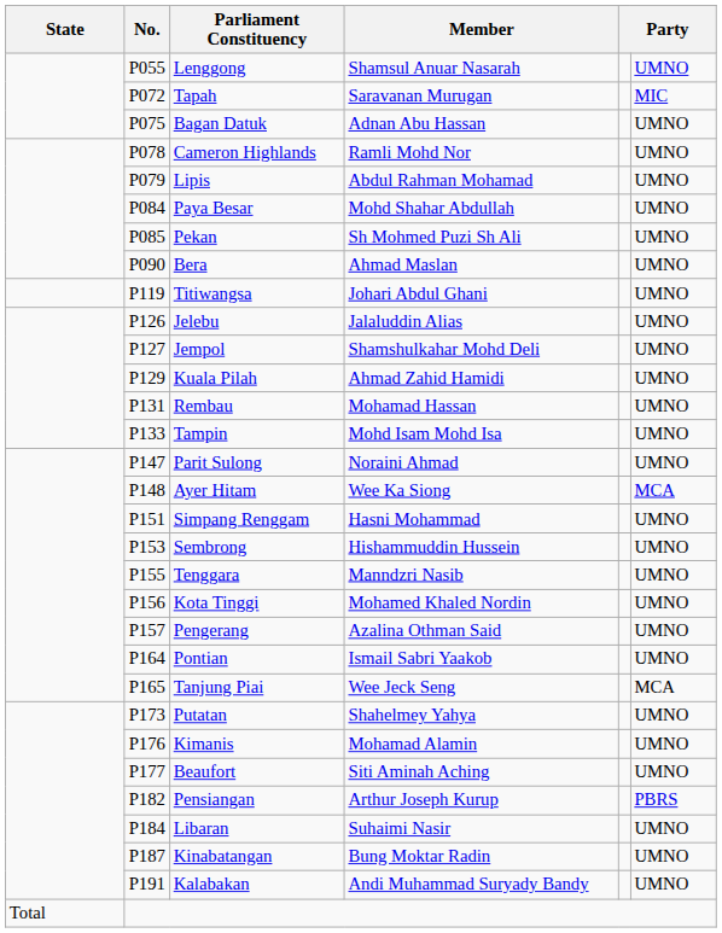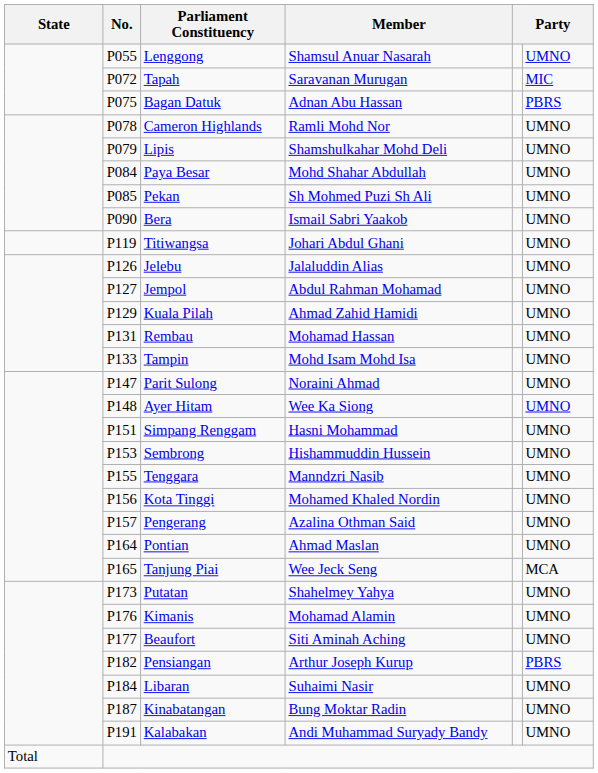Bagan Datuk | column 6: UMNO -> PBRS
Lipis | Member: Abdul Rahman Mohamad -> Shamshulkahar Mohd Deli
Bera | Member: Ahmad Maslan -> Ismail Sabri Yaakob
Jempol | Member: Shamshulkahar Mohd Deli -> Abdul Rahman Mohamad
Ayer Hitam | column 6: MCA -> UMNO
Pontian | Member: Ismail Sabri Yaakob -> Ahmad Maslan
